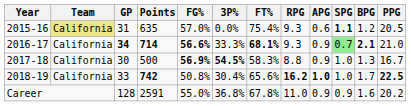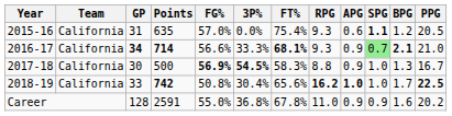2015-16 | Team: khaki background -> no background
2016-17 | FG%: bold -> normal
